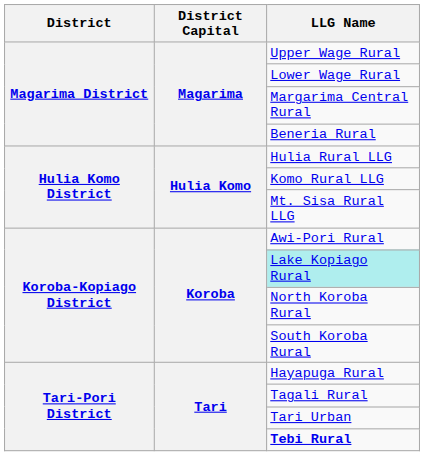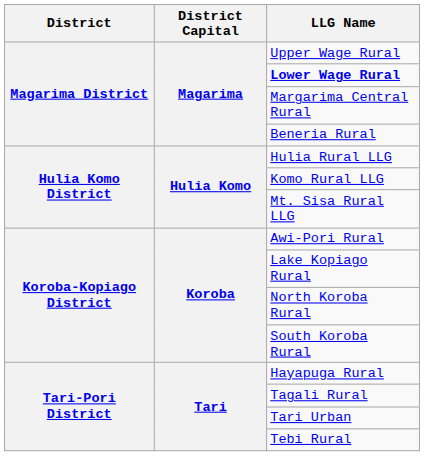Lower Wage Rural | LLG Name: normal -> bold
Lake Kopiago Rural | LLG Name: paleturquoise background -> no background
Tebi Rural | LLG Name: bold -> normal
